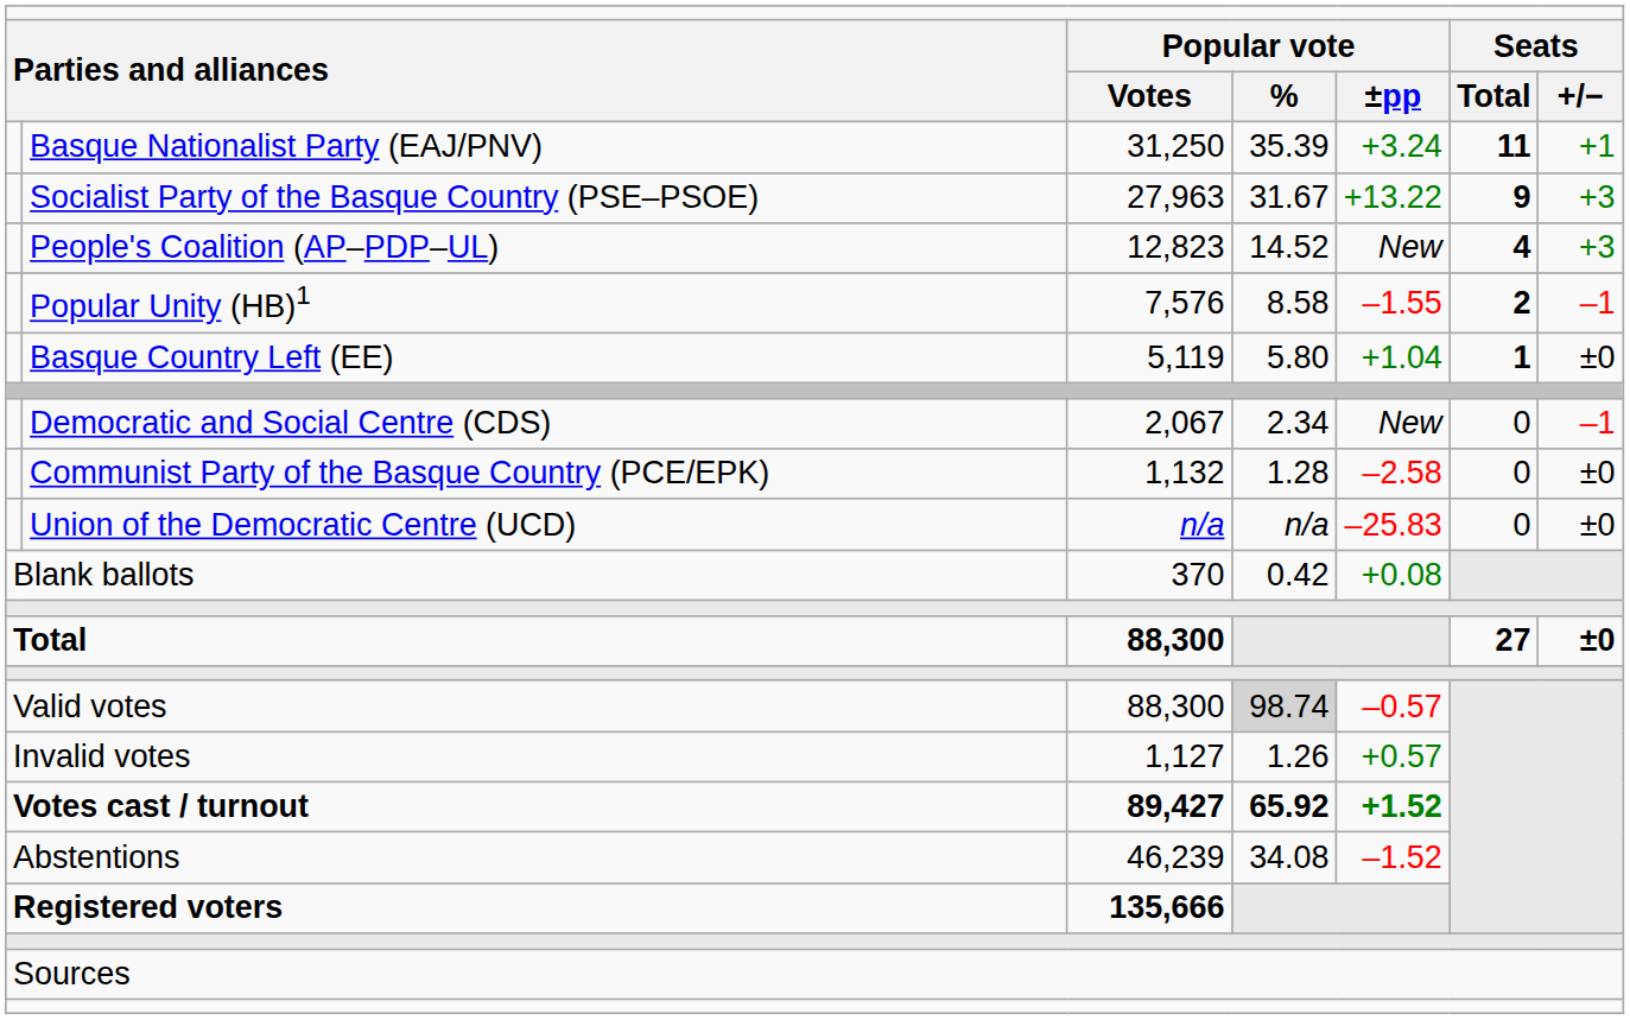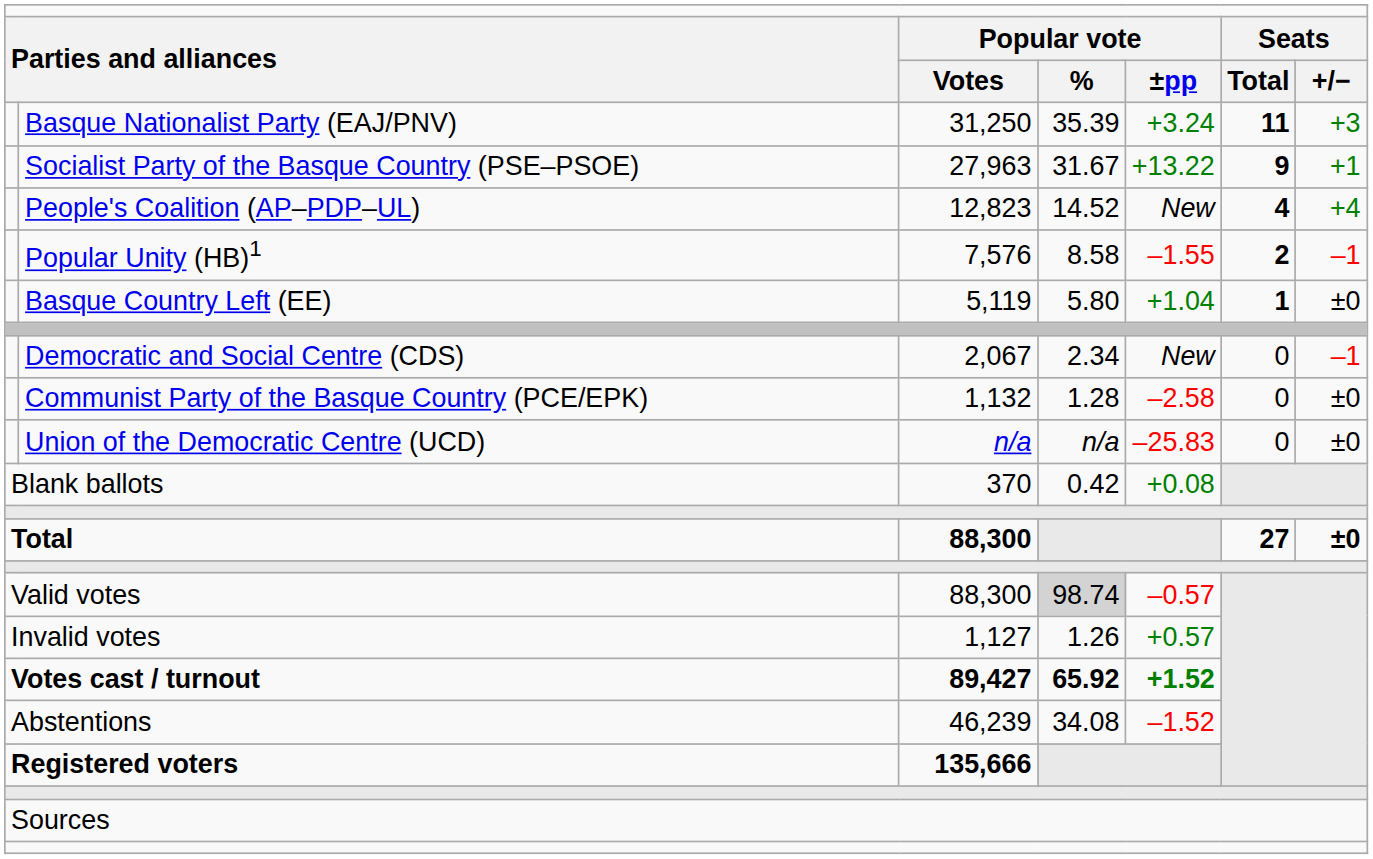Basque Nationalist Party (EAJ/PNV) | column 7: +1 -> +3
Socialist Party of the Basque Country (PSE–PSOE) | column 7: +3 -> +1
People's Coalition (AP–PDP–UL) | column 7: +3 -> +4
